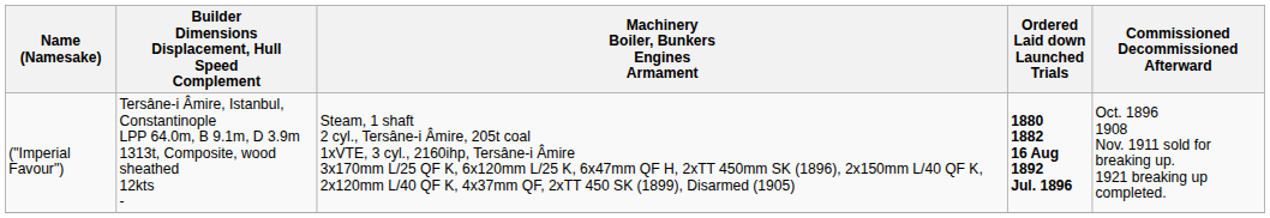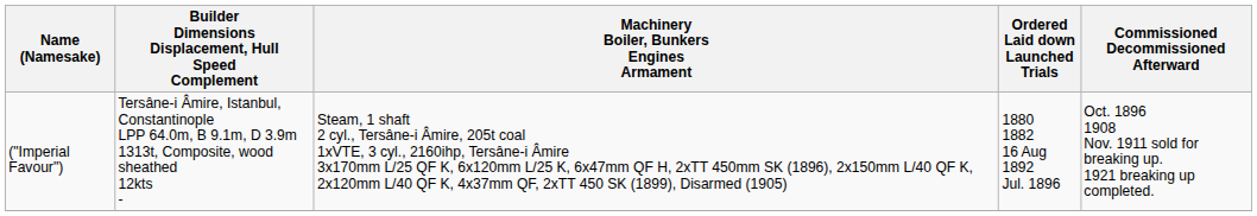("Imperial Favour") | Ordered Laid down Launched Trials: bold -> normal
